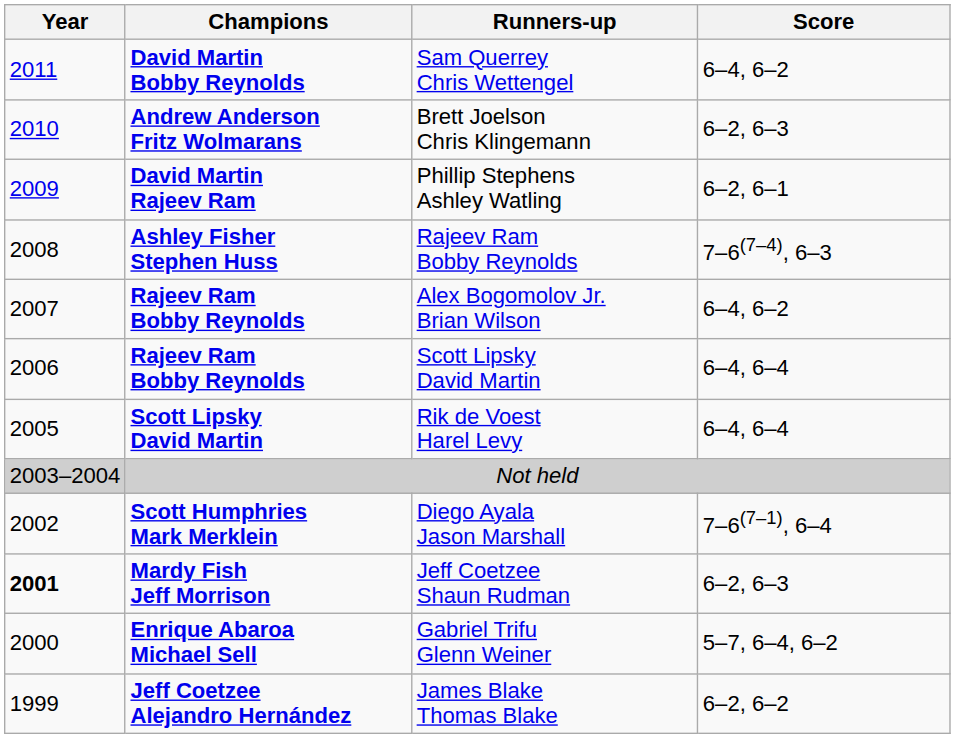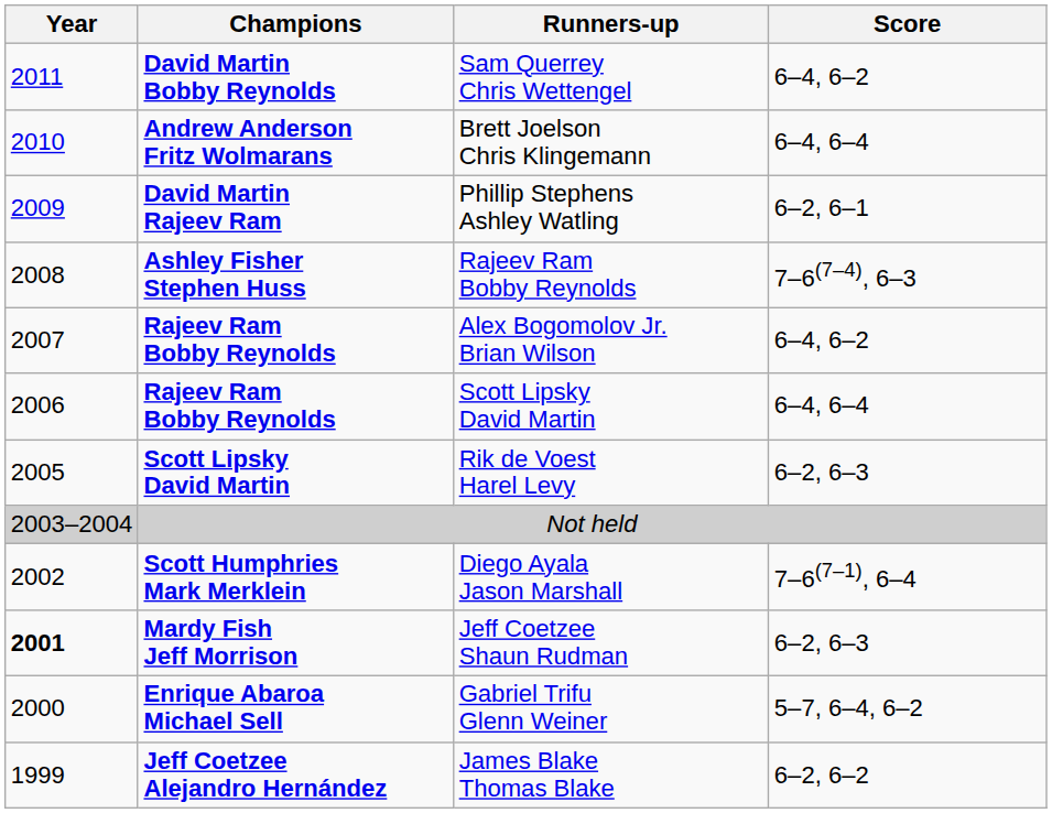Brett Joelson Chris Klingemann | Score: 6–2, 6–3 -> 6–4, 6–4
Rik de Voest Harel Levy | Score: 6–4, 6–4 -> 6–2, 6–3
